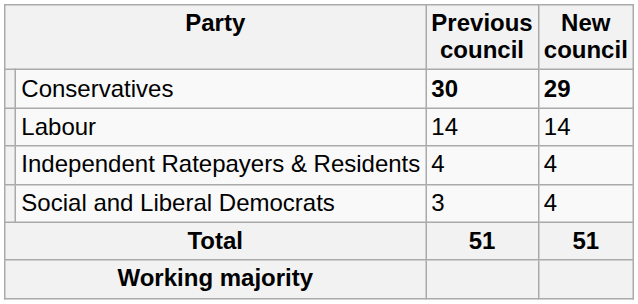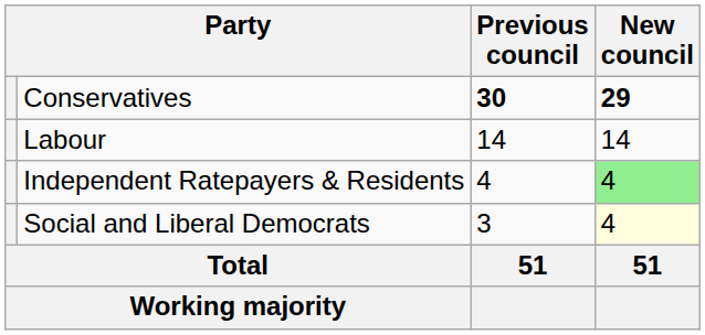Independent Ratepayers & Residents | New council: no background -> lightgreen background
Social and Liberal Democrats | New council: no background -> lightyellow background
